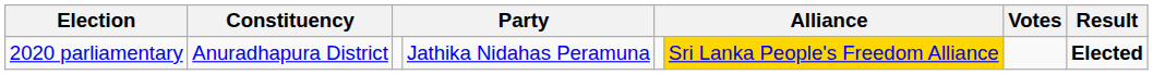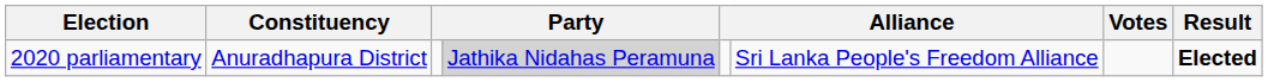2020 parliamentary | column 4: no background -> lightgrey background
2020 parliamentary | column 6: gold background -> no background
